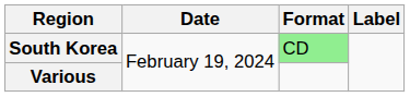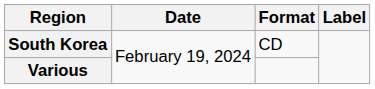South Korea | Format: lightgreen background -> no background
